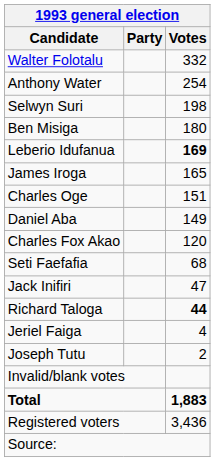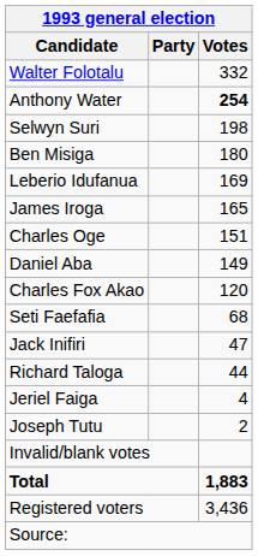Anthony Water | Votes: normal -> bold
Leberio Idufanua | Votes: bold -> normal
Richard Taloga | Votes: bold -> normal
